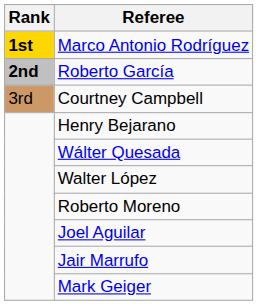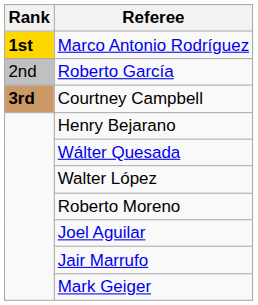Roberto García | Rank: bold -> normal
Courtney Campbell | Rank: normal -> bold
